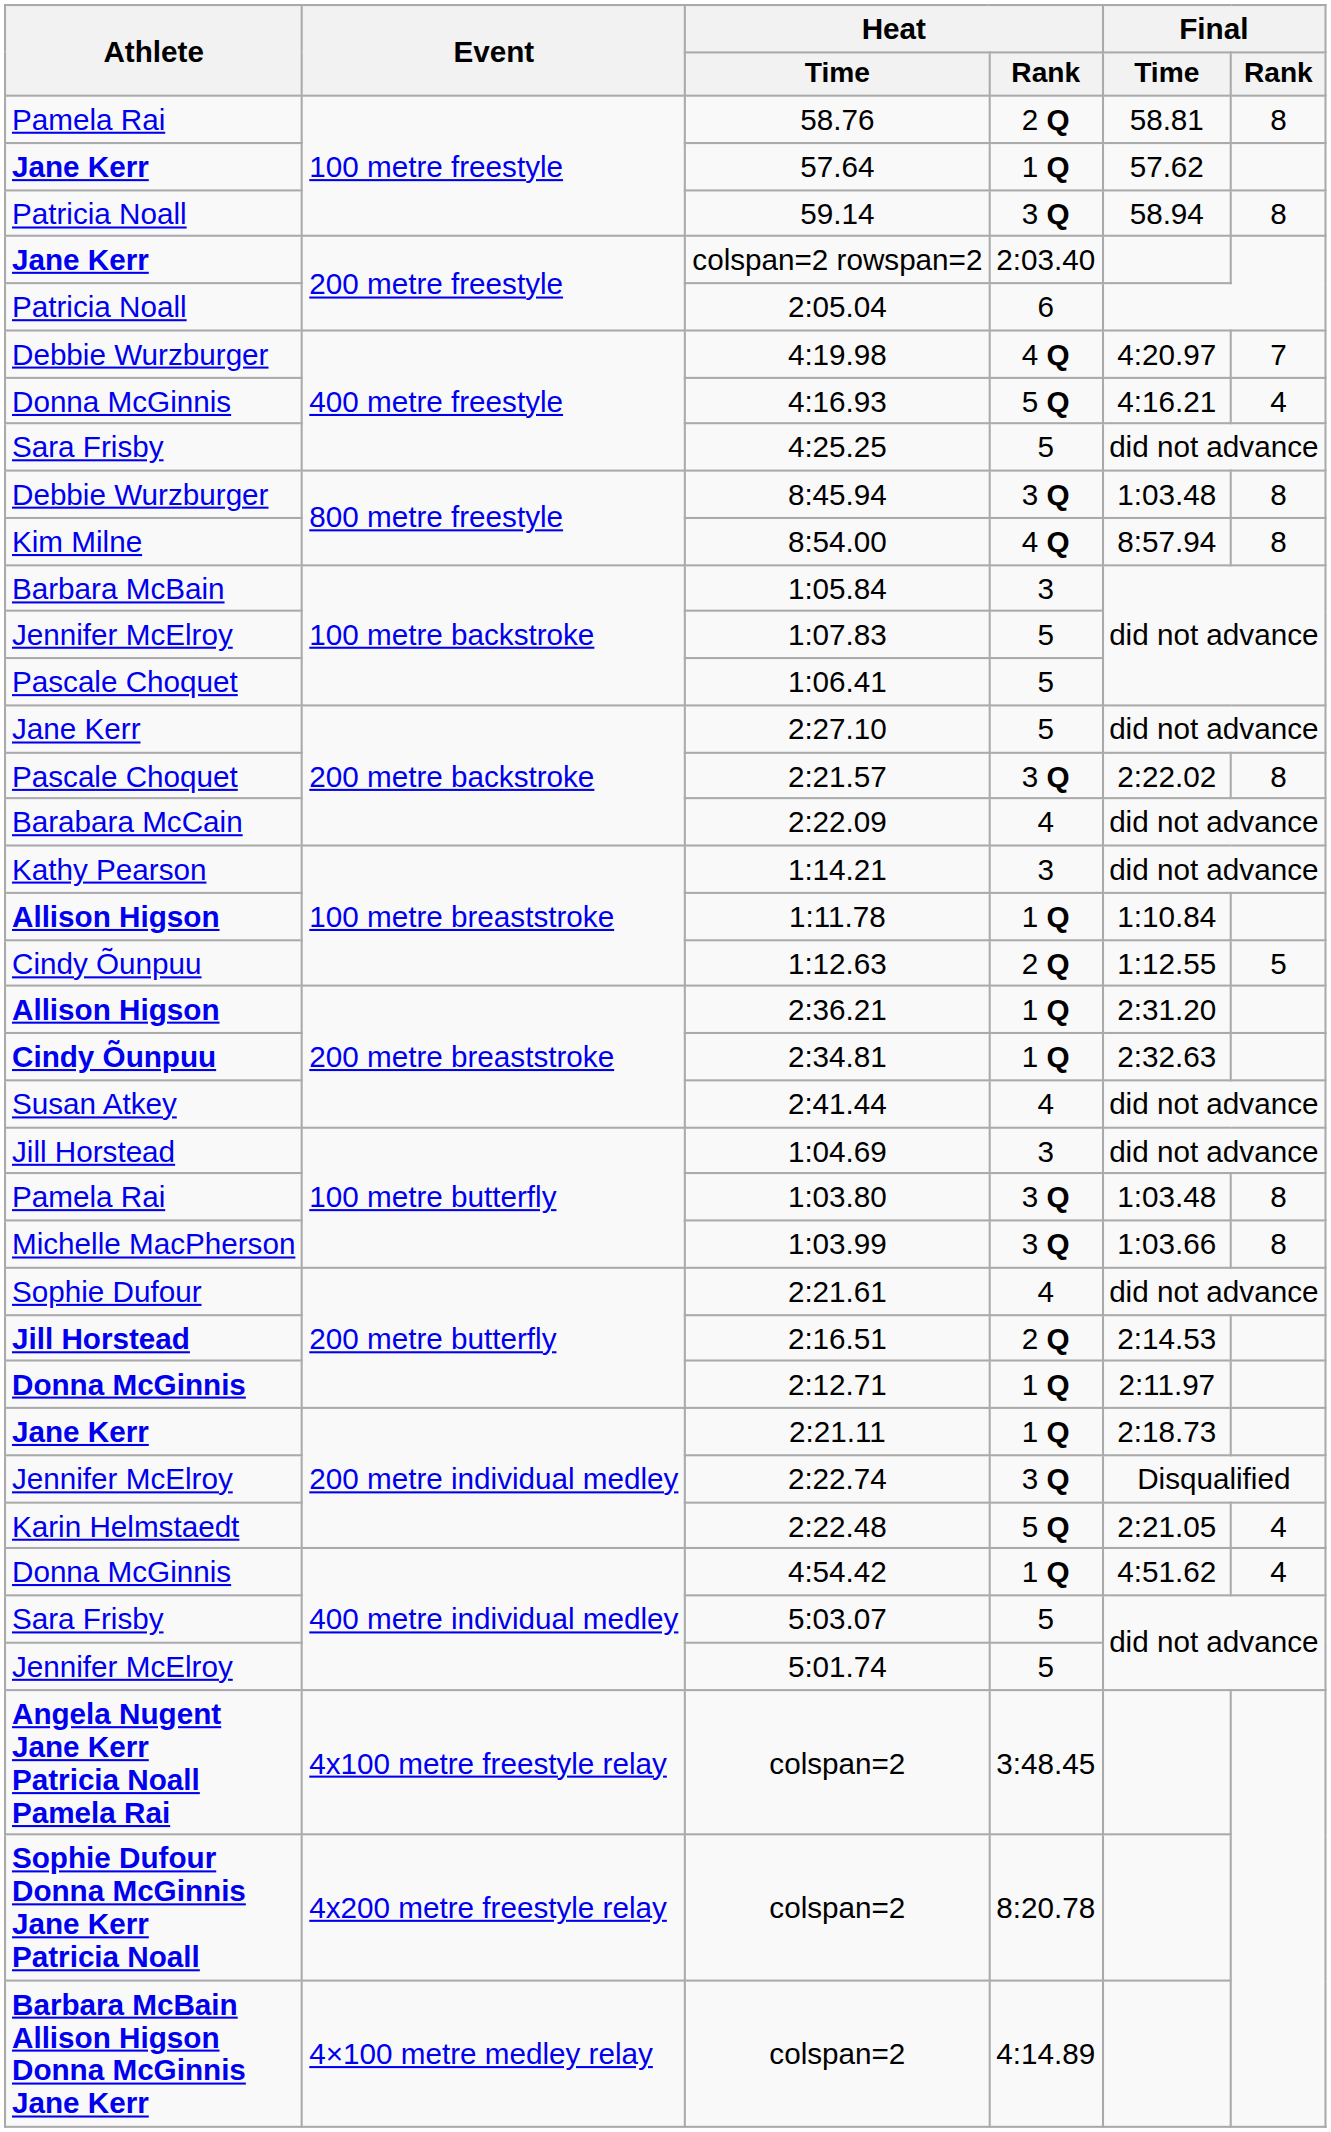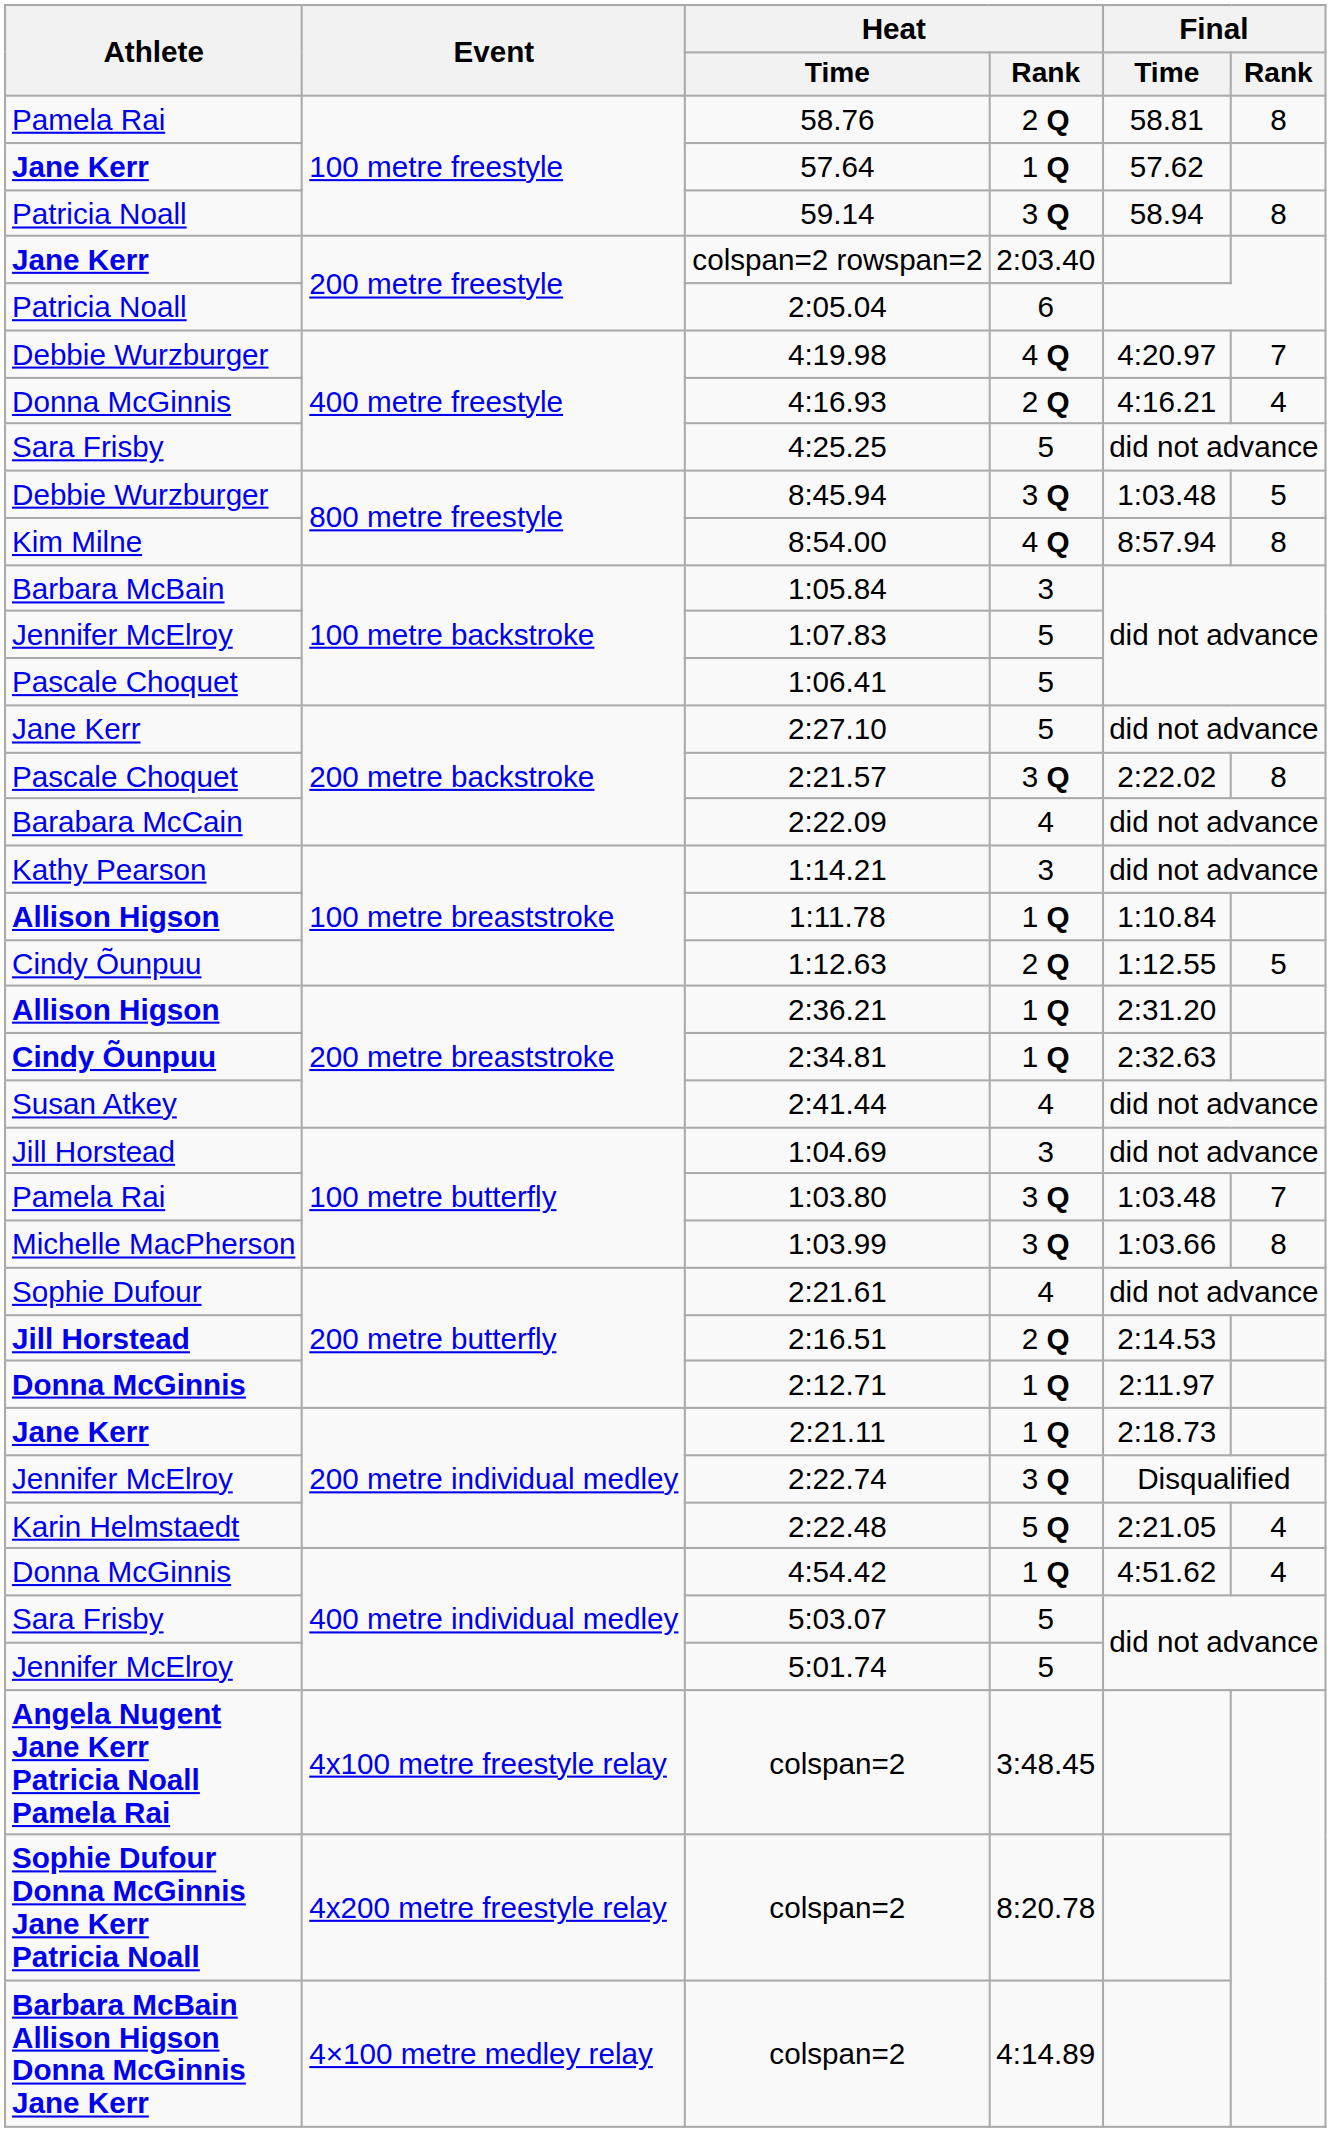4:16.93 | Heat / Rank: 5 Q -> 2 Q
8:45.94 | Final / Rank: 8 -> 5
1:03.80 | Final / Rank: 8 -> 7
